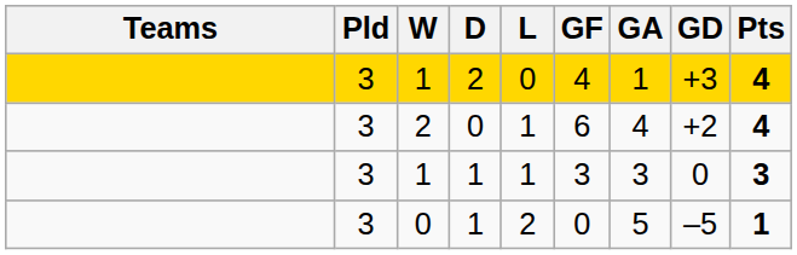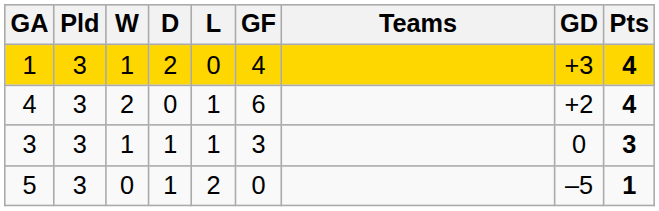columns swapped: Teams <-> GA
